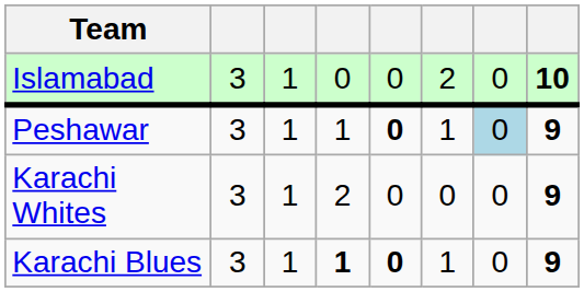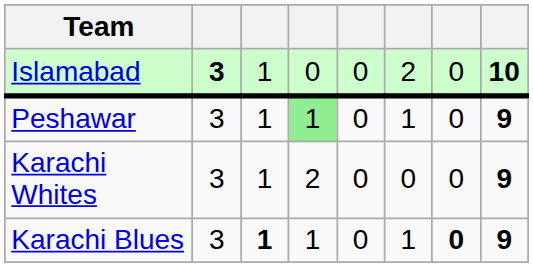Islamabad | column 2: normal -> bold
Peshawar | column 4: no background -> lightgreen background
Peshawar | column 5: bold -> normal
Peshawar | column 7: lightblue background -> no background
Karachi Blues | column 3: normal -> bold
Karachi Blues | column 4: bold -> normal
Karachi Blues | column 5: bold -> normal
Karachi Blues | column 7: normal -> bold
